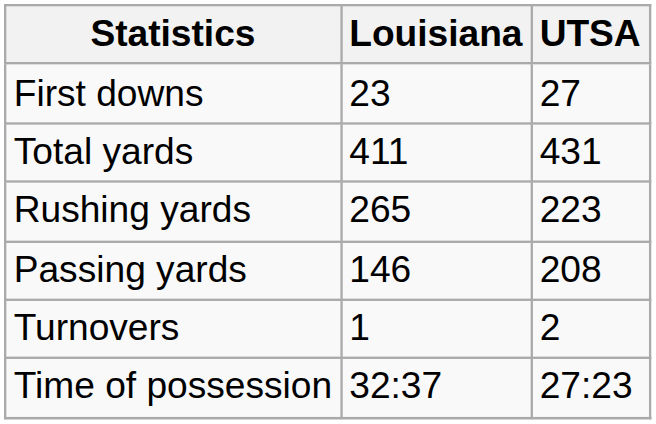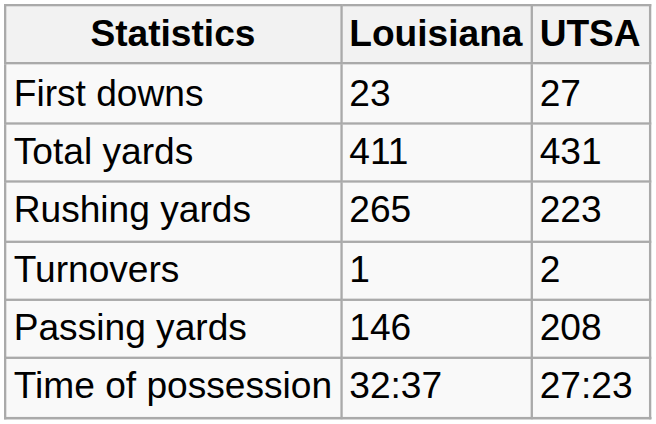rows swapped: Passing yards <-> Turnovers
